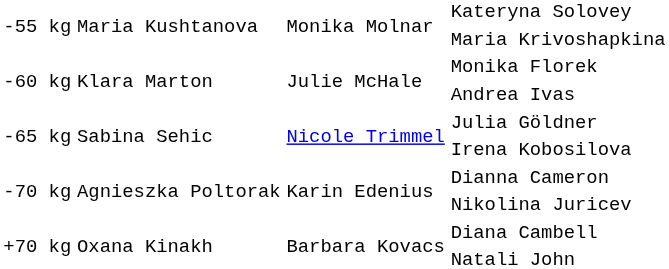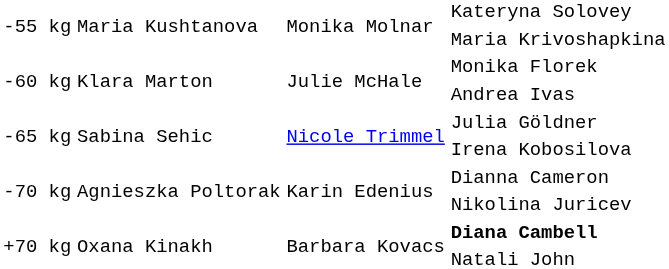Diana Cambell | column 4: normal -> bold
